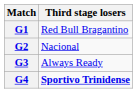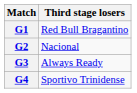G4 | Third stage losers: bold -> normal
